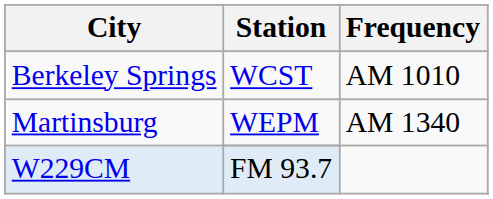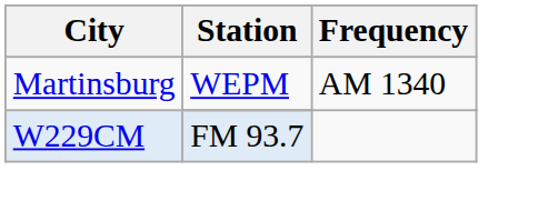- row: Berkeley Springs | WCST | AM 1010
